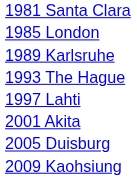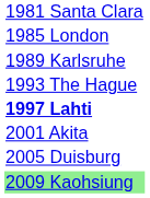1997 Lahti | column 1: normal -> bold
2009 Kaohsiung | column 1: no background -> lightgreen background
